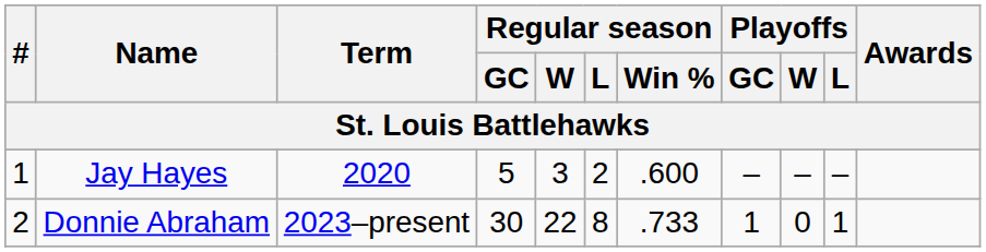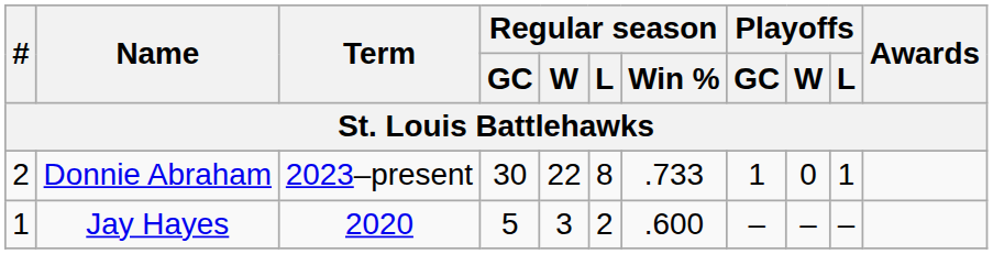rows swapped: Jay Hayes <-> Donnie Abraham
